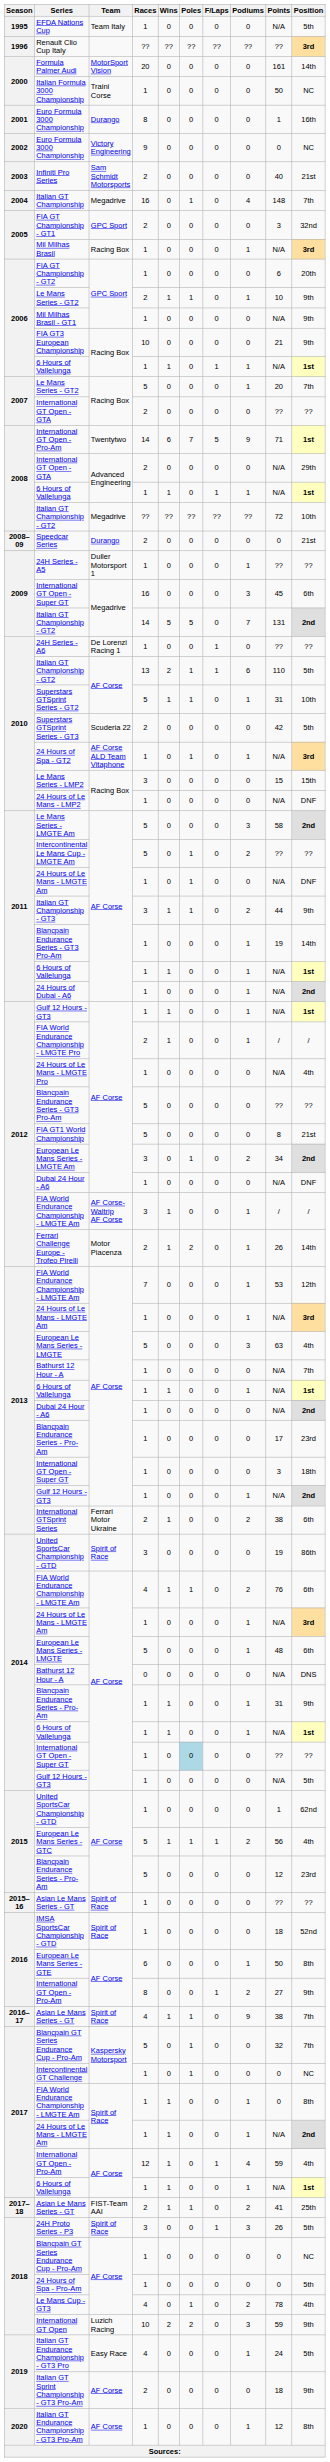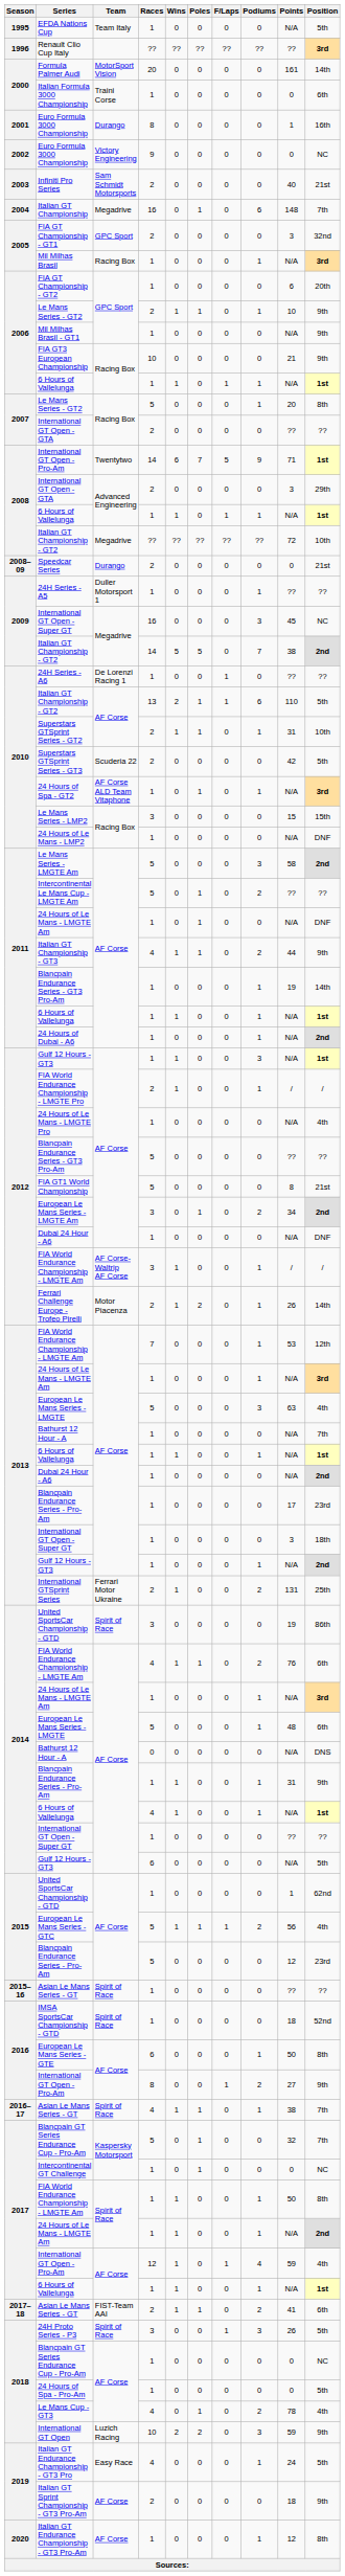Italian Formula 3000 Championship | Points: 50 -> 0
Italian Formula 3000 Championship | Position: NC -> 6th
Italian GT Championship | Podiums: 4 -> 6
2007 / Le Mans Series - GT2 | Position: 7th -> 8th
2008 / International GT Open - GTA | Points: N/A -> 3
2009 / International GT Open - Super GT | Position: 6th -> NC
2009 / Italian GT Championship - GT2 | Points: 131 -> 38
Superstars GTSprint Series - GT2 | Races: 5 -> 2
Italian GT Championship - GT3 | Races: 3 -> 4
2012 / Gulf 12 Hours - GT3 | Podiums: 1 -> 3
International GTSprint Series | Points: 38 -> 131
International GTSprint Series | Position: 6th -> 25th
2014 / 6 Hours of Vallelunga | Races: 1 -> 4
2014 / International GT Open - Super GT | Poles: lightblue background -> no background
2014 / Gulf 12 Hours - GT3 | Races: 1 -> 6
2016–17 / Asian Le Mans Series - GT | Podiums: 9 -> 1
2017 / FIA World Endurance Championship - LMGTE Am | Points: 0 -> 50
2017–18 / Asian Le Mans Series - GT | Position: 25th -> 6th
